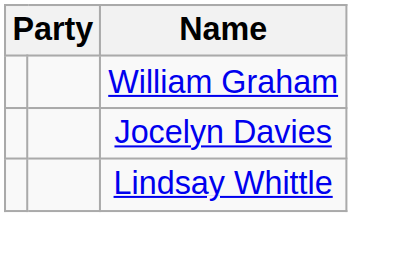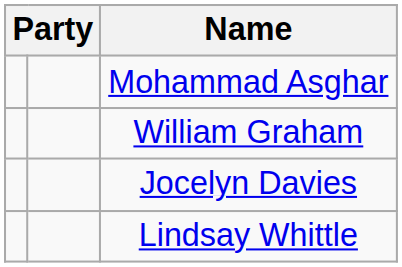+ row: Mohammad Asghar
